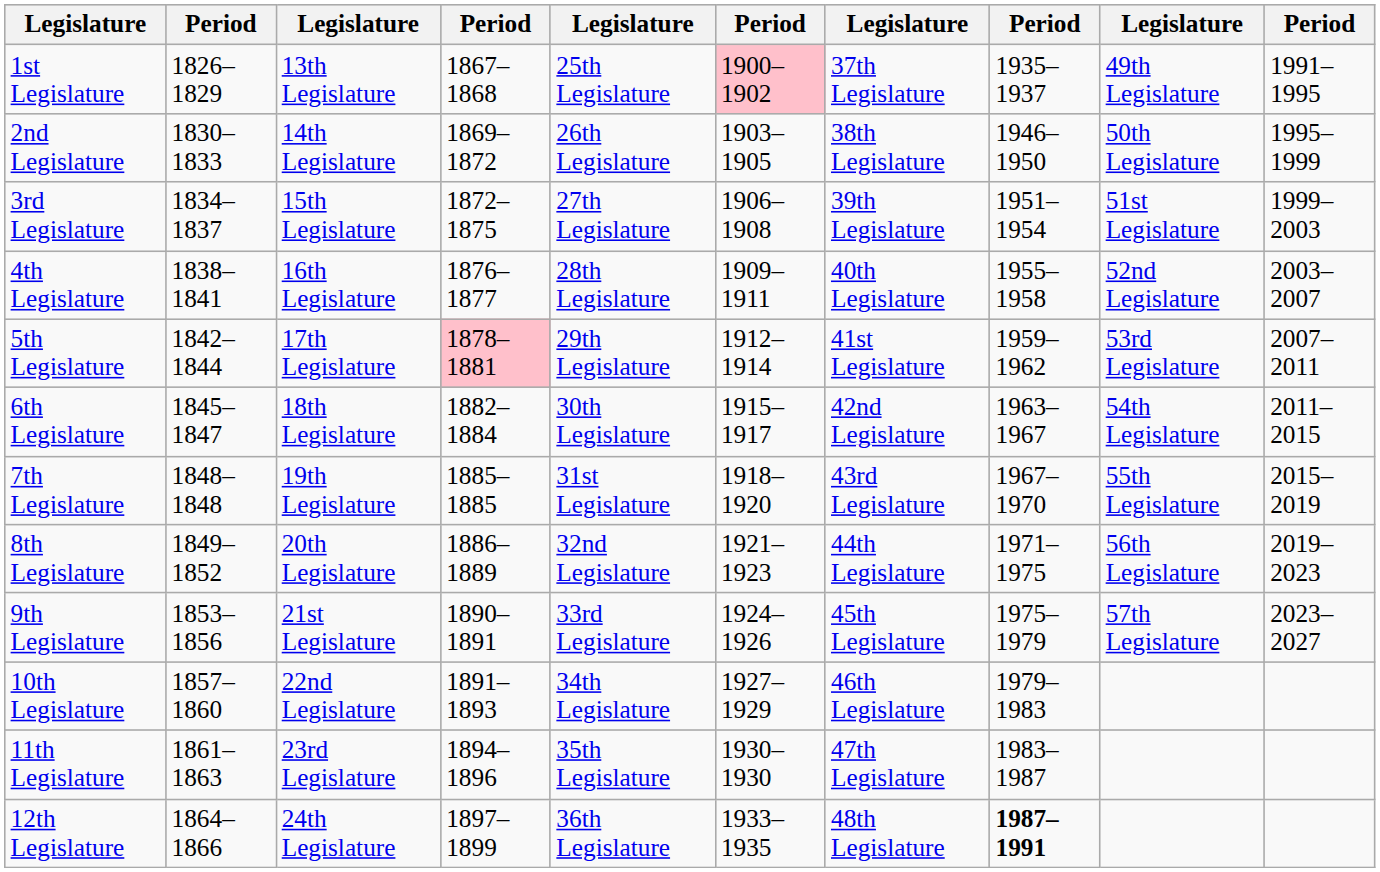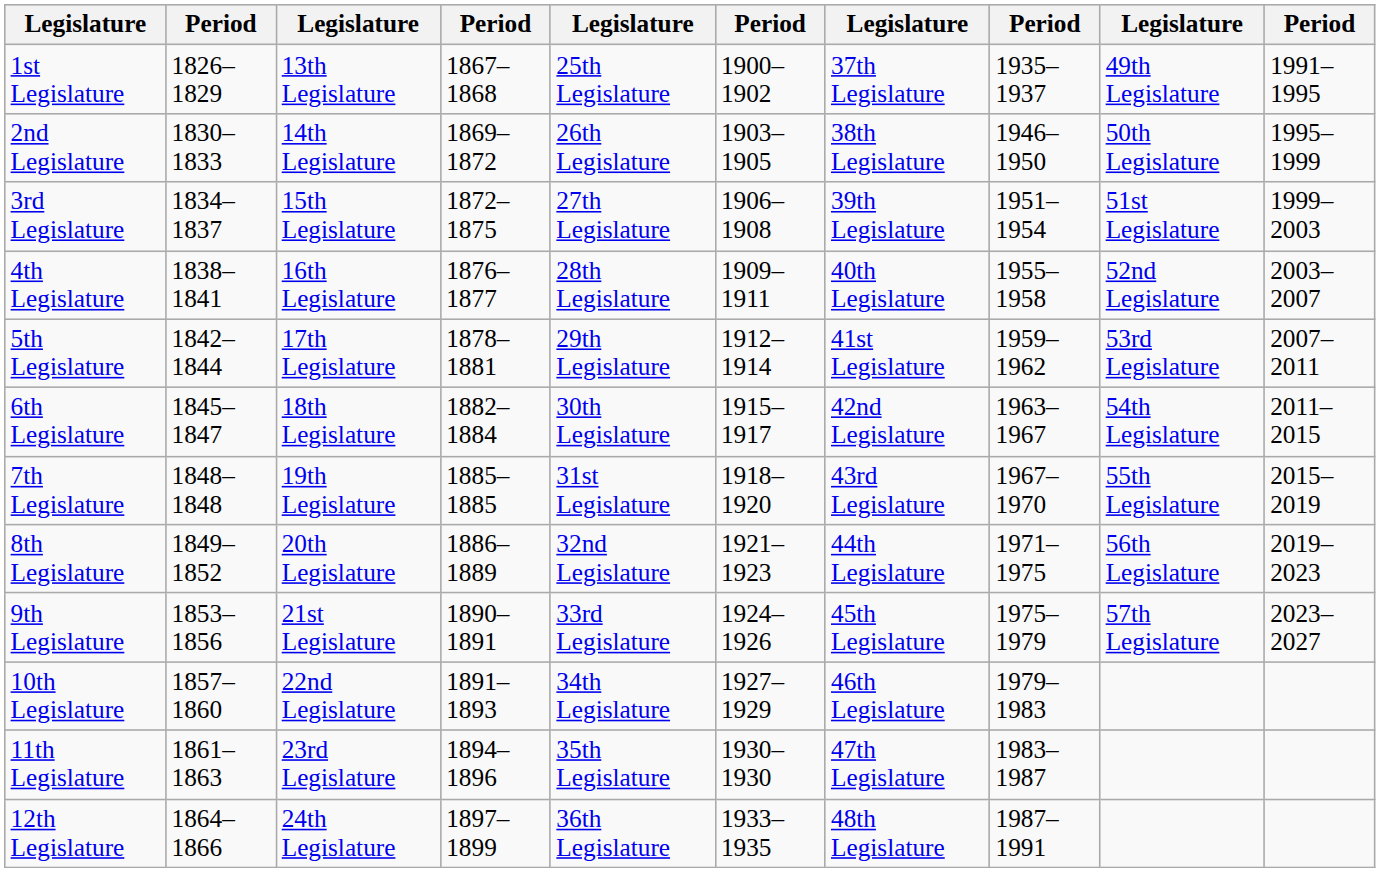1st Legislature | column 6: pink background -> no background
5th Legislature | column 4: pink background -> no background
12th Legislature | column 8: bold -> normal
